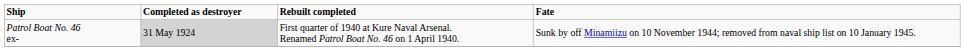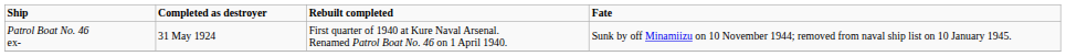Patrol Boat No. 46 ex- | Completed as destroyer: lightgrey background -> no background
